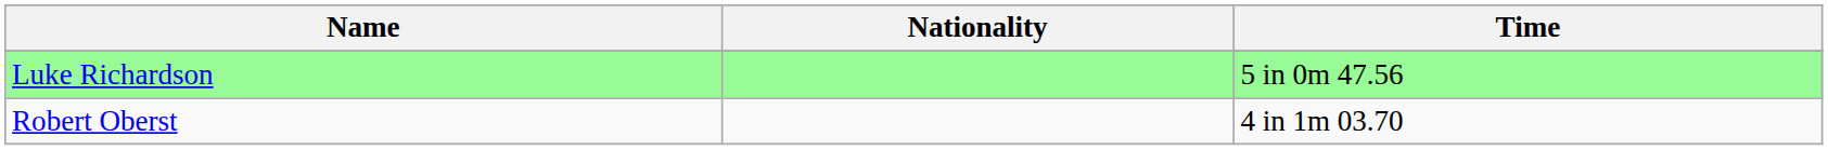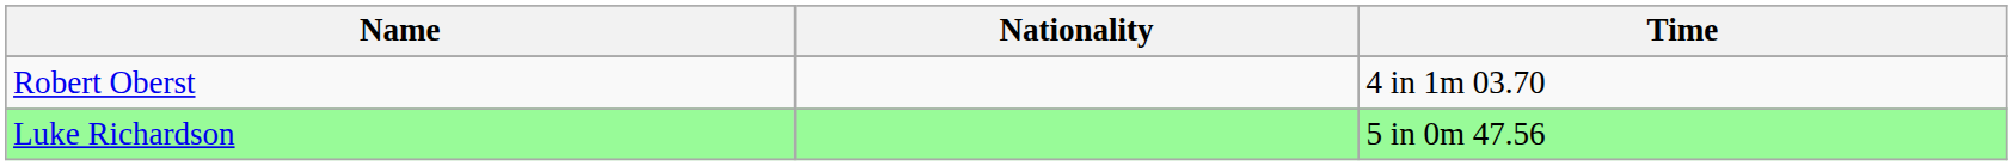rows swapped: Luke Richardson <-> Robert Oberst
